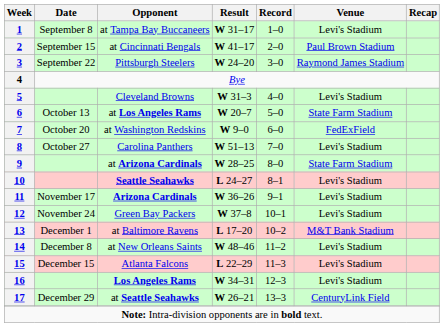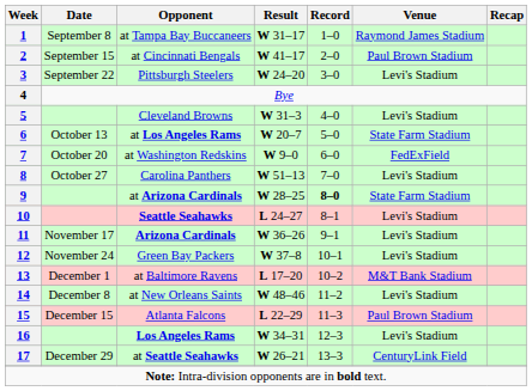1 | Venue: Levi's Stadium -> Raymond James Stadium
3 | Venue: Raymond James Stadium -> Levi's Stadium
9 | Record: normal -> bold
15 | Venue: Levi's Stadium -> Paul Brown Stadium
